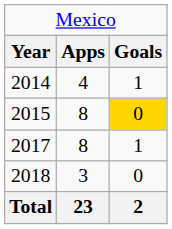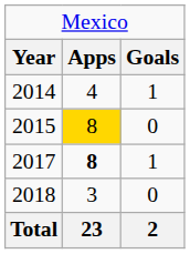2015 | column 2: no background -> gold background
2015 | column 3: gold background -> no background
2017 | column 2: normal -> bold
